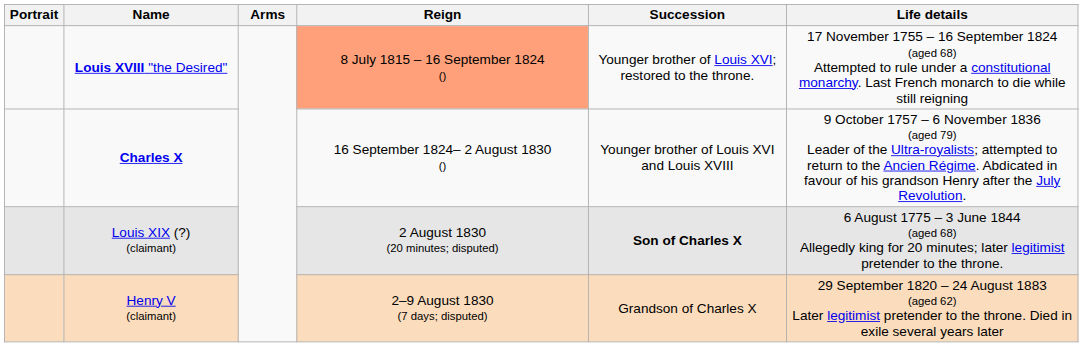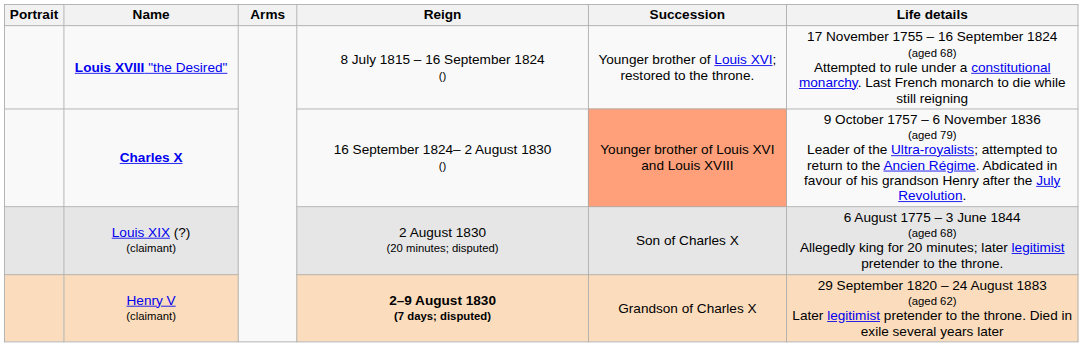Louis XVIII "the Desired" | Reign: lightsalmon background -> no background
Charles X | Succession: no background -> lightsalmon background
Louis XIX (?) (claimant) | Succession: bold -> normal
Henry V (claimant) | Reign: normal -> bold
